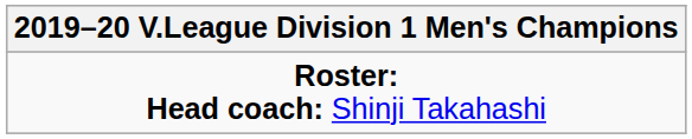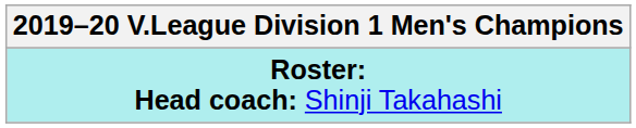row 2 | column 1: no background -> paleturquoise background
